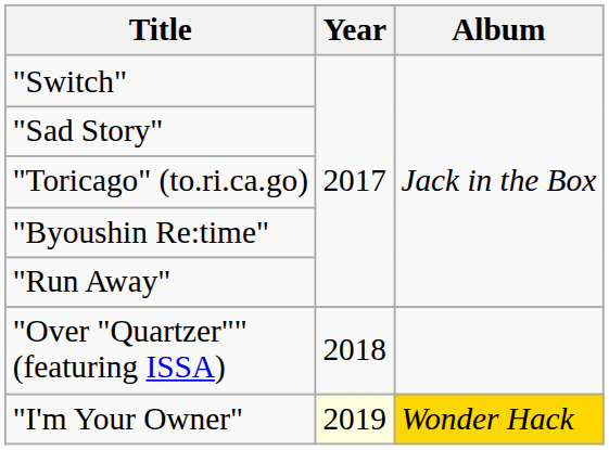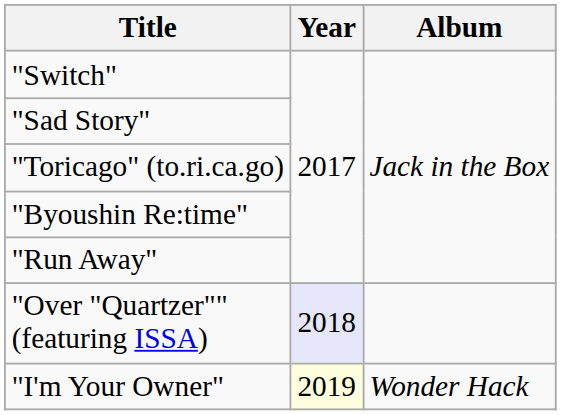"Over "Quartzer"" (featuring ISSA) | Year: no background -> lavender background
"I'm Your Owner" | Album: gold background -> no background
